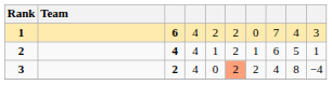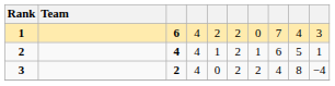row 4 | column 6: lightsalmon background -> no background
